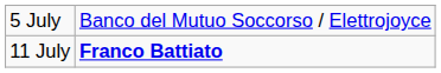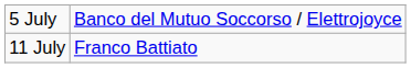11 July | column 2: bold -> normal
